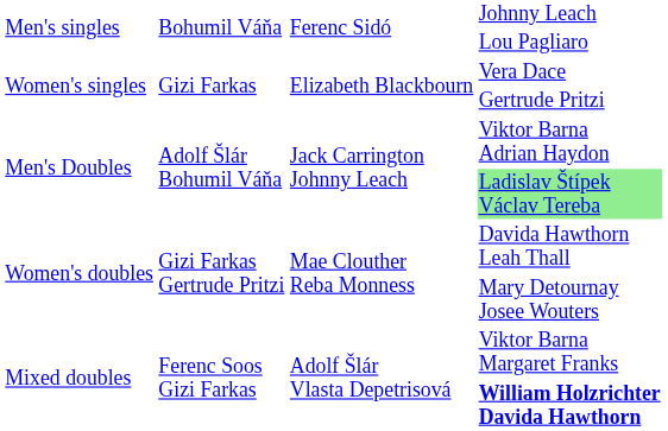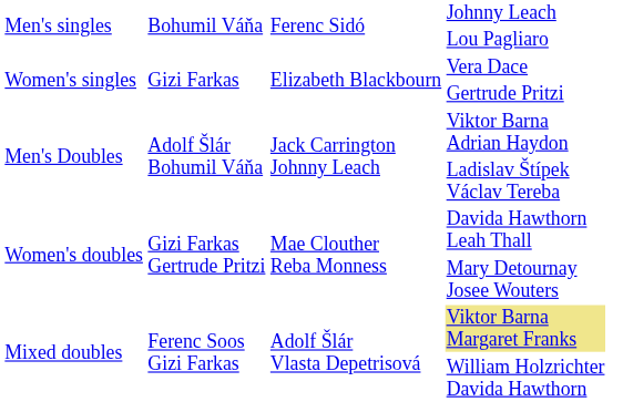Ladislav Štípek Václav Tereba | column 4: lightgreen background -> no background
Viktor Barna Margaret Franks | column 4: no background -> khaki background
William Holzrichter Davida Hawthorn | column 4: bold -> normal
